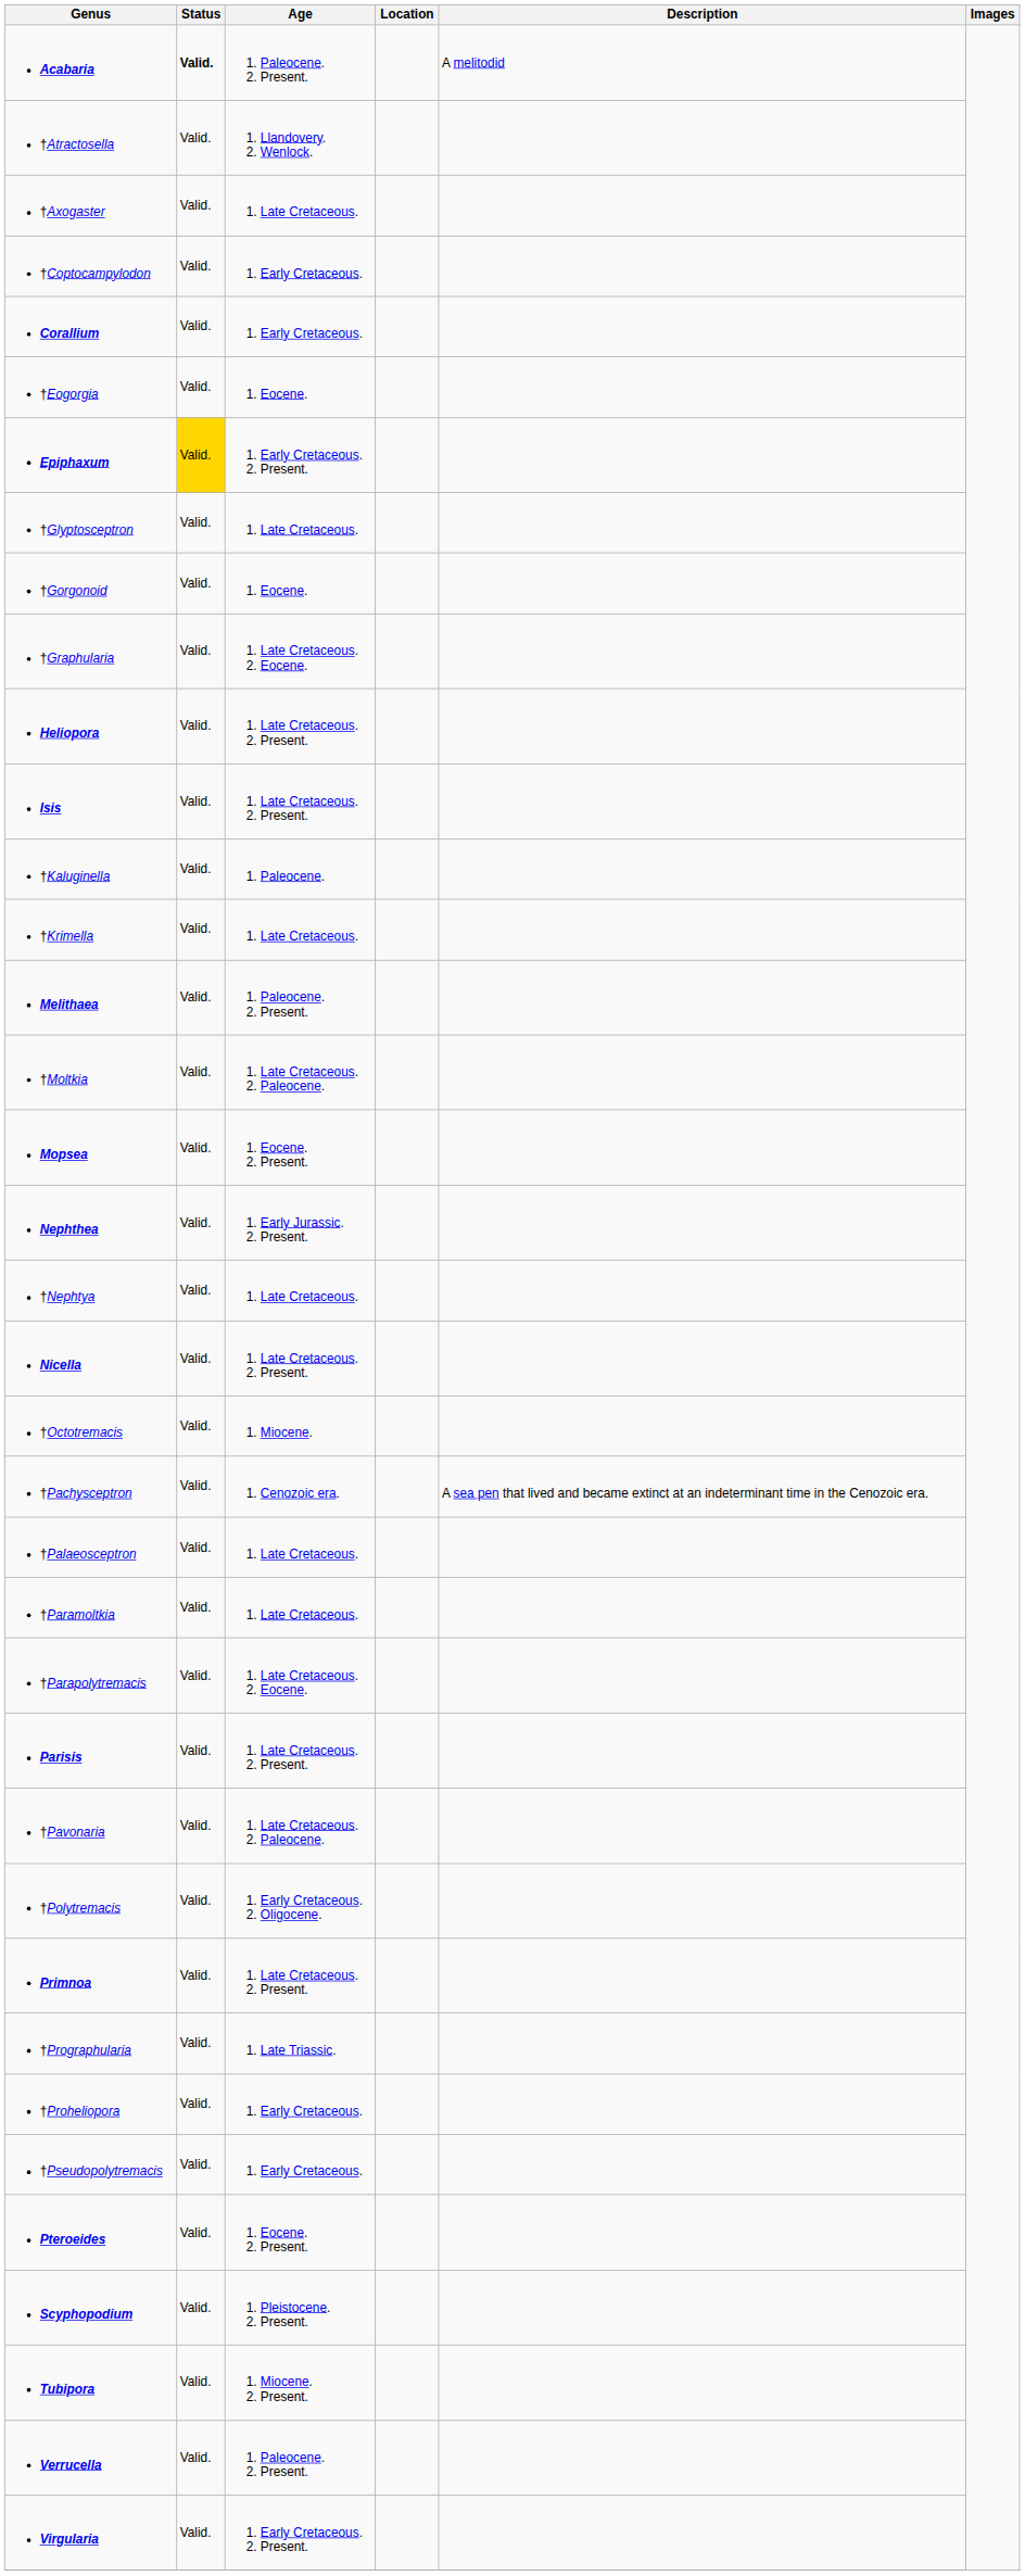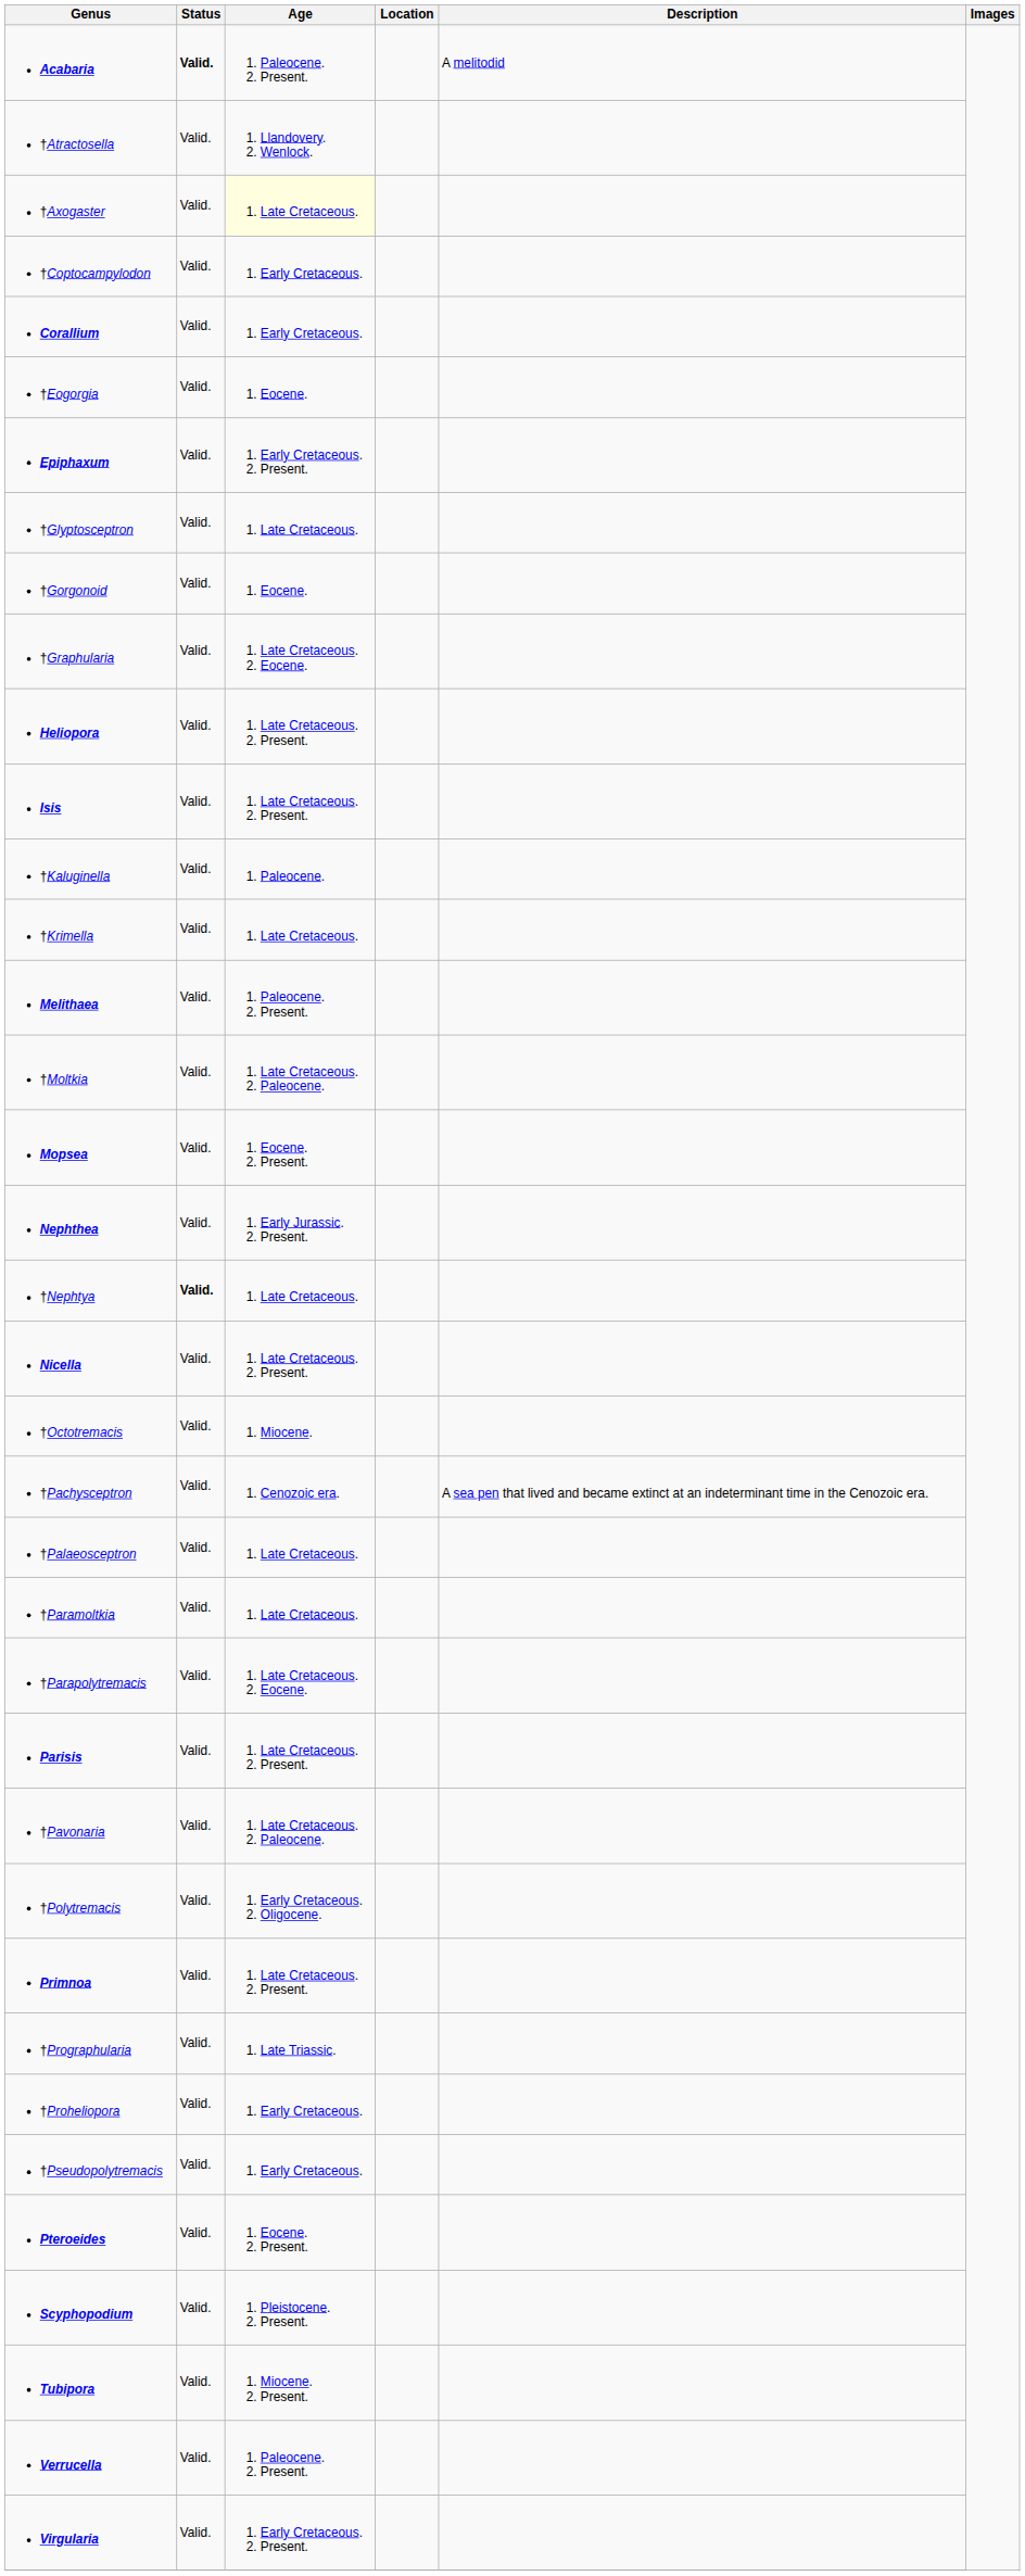†Axogaster | Age: no background -> lightyellow background
Epiphaxum | Status: gold background -> no background
†Nephtya | Status: normal -> bold
